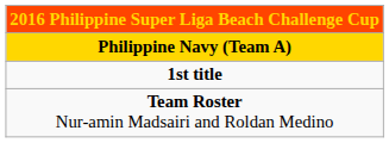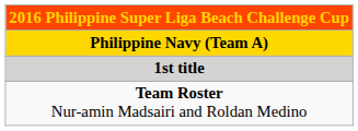row 3 | column 1: no background -> lightgrey background
